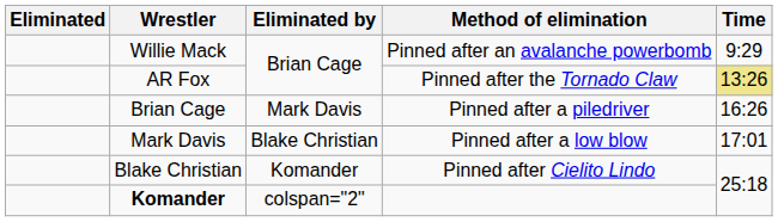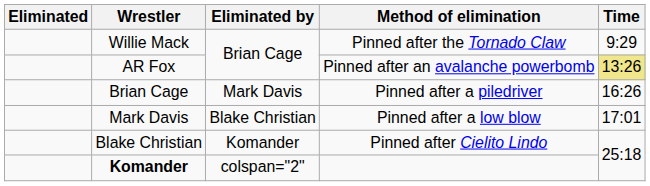Willie Mack | Method of elimination: Pinned after an avalanche powerbomb -> Pinned after the Tornado Claw
AR Fox | Method of elimination: Pinned after the Tornado Claw -> Pinned after an avalanche powerbomb
